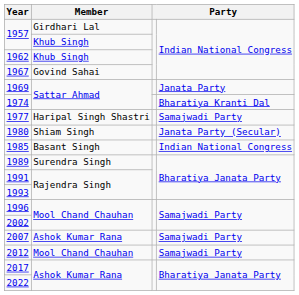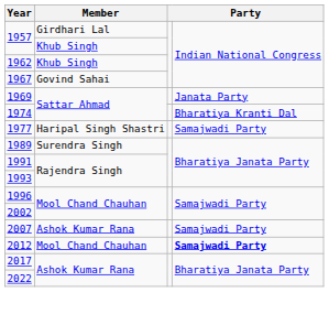- row: 1980 | Shiam Singh | Janata Party (Secular)
- row: 1985 | Basant Singh | Indian National Congress
2012 | column 4: normal -> bold
